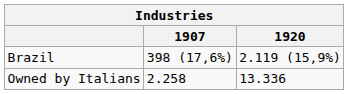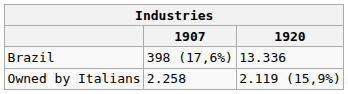Brazil | 1920: 2.119 (15,9%) -> 13.336
Owned by Italians | 1920: 13.336 -> 2.119 (15,9%)
